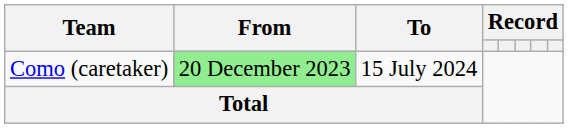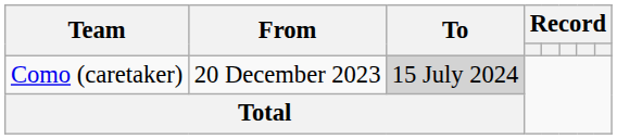Como (caretaker) | From: lightgreen background -> no background
Como (caretaker) | To: no background -> lightgrey background
